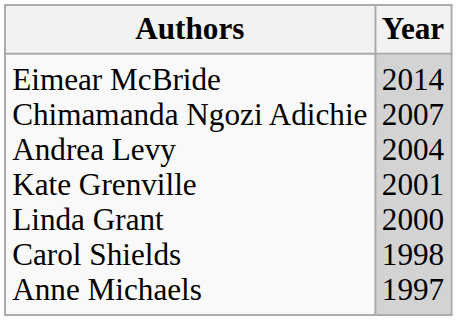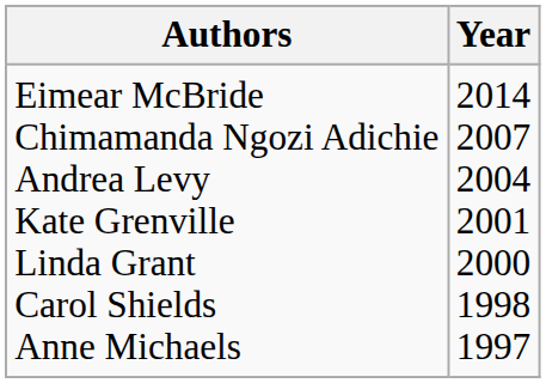row 2 | Year: lightgrey background -> no background
